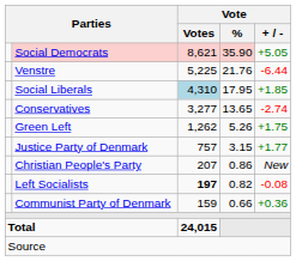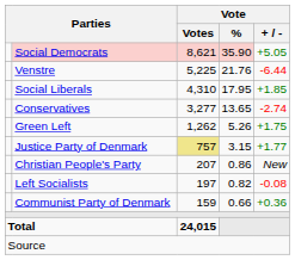Social Liberals | Vote / Votes: lightblue background -> no background
Justice Party of Denmark | Vote / Votes: no background -> khaki background
Left Socialists | Vote / Votes: bold -> normal
